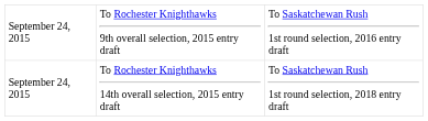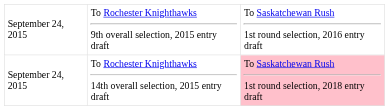row 2 | column 3: no background -> pink background
